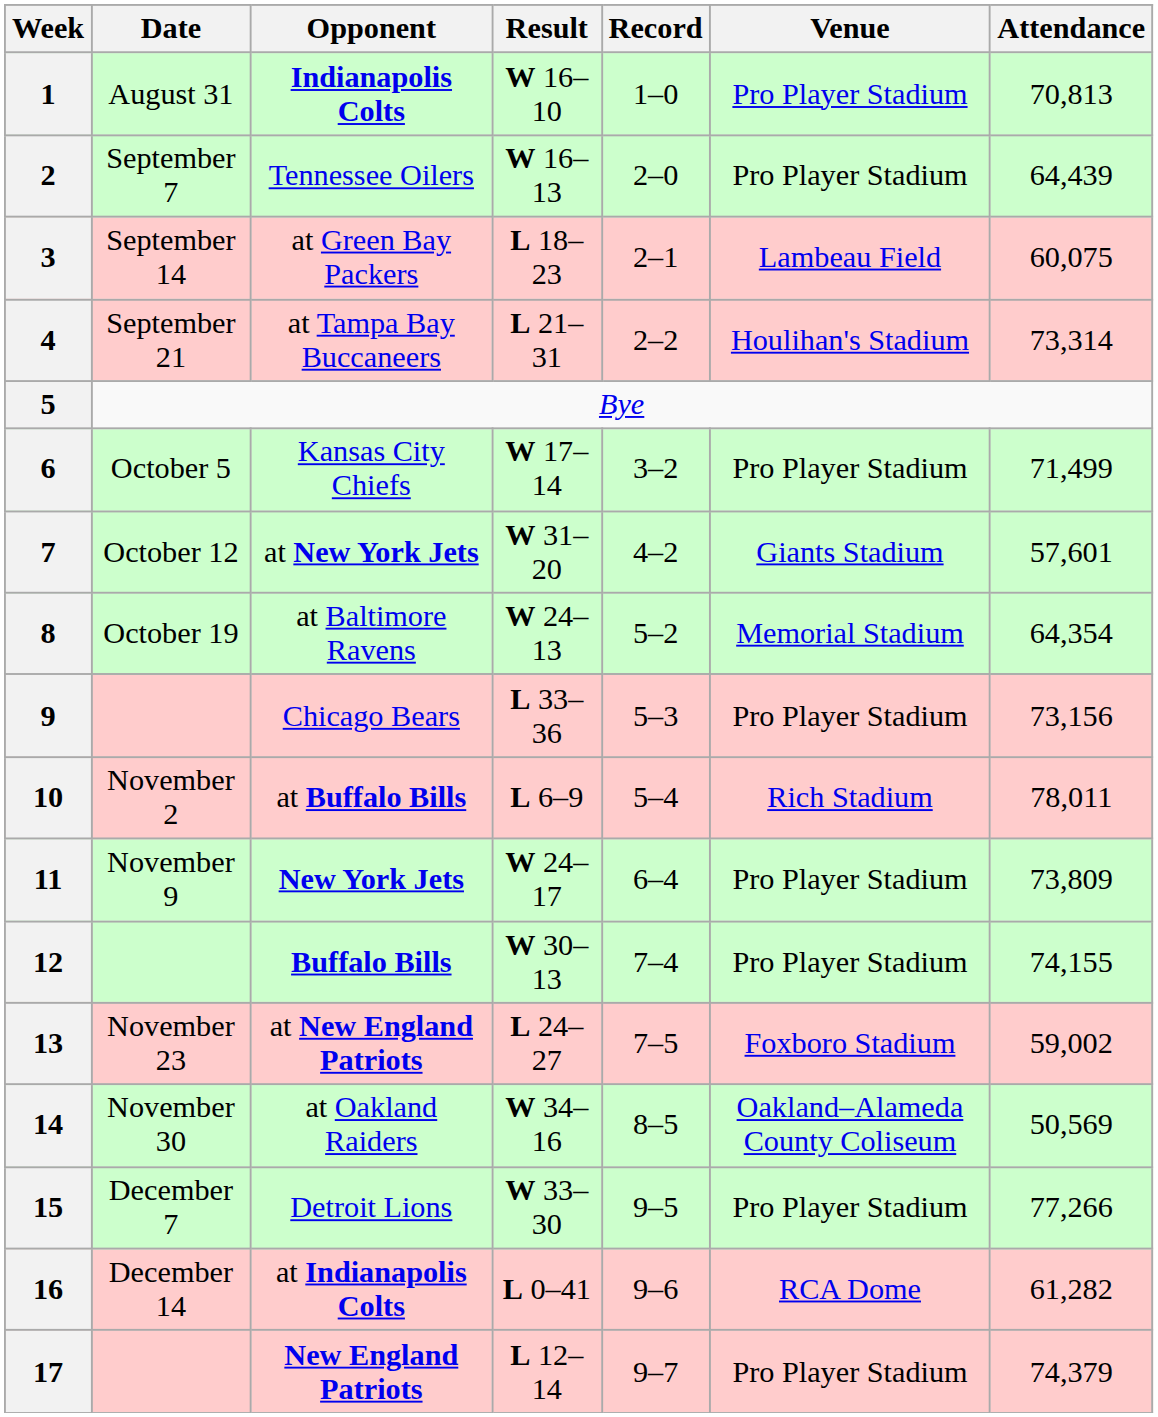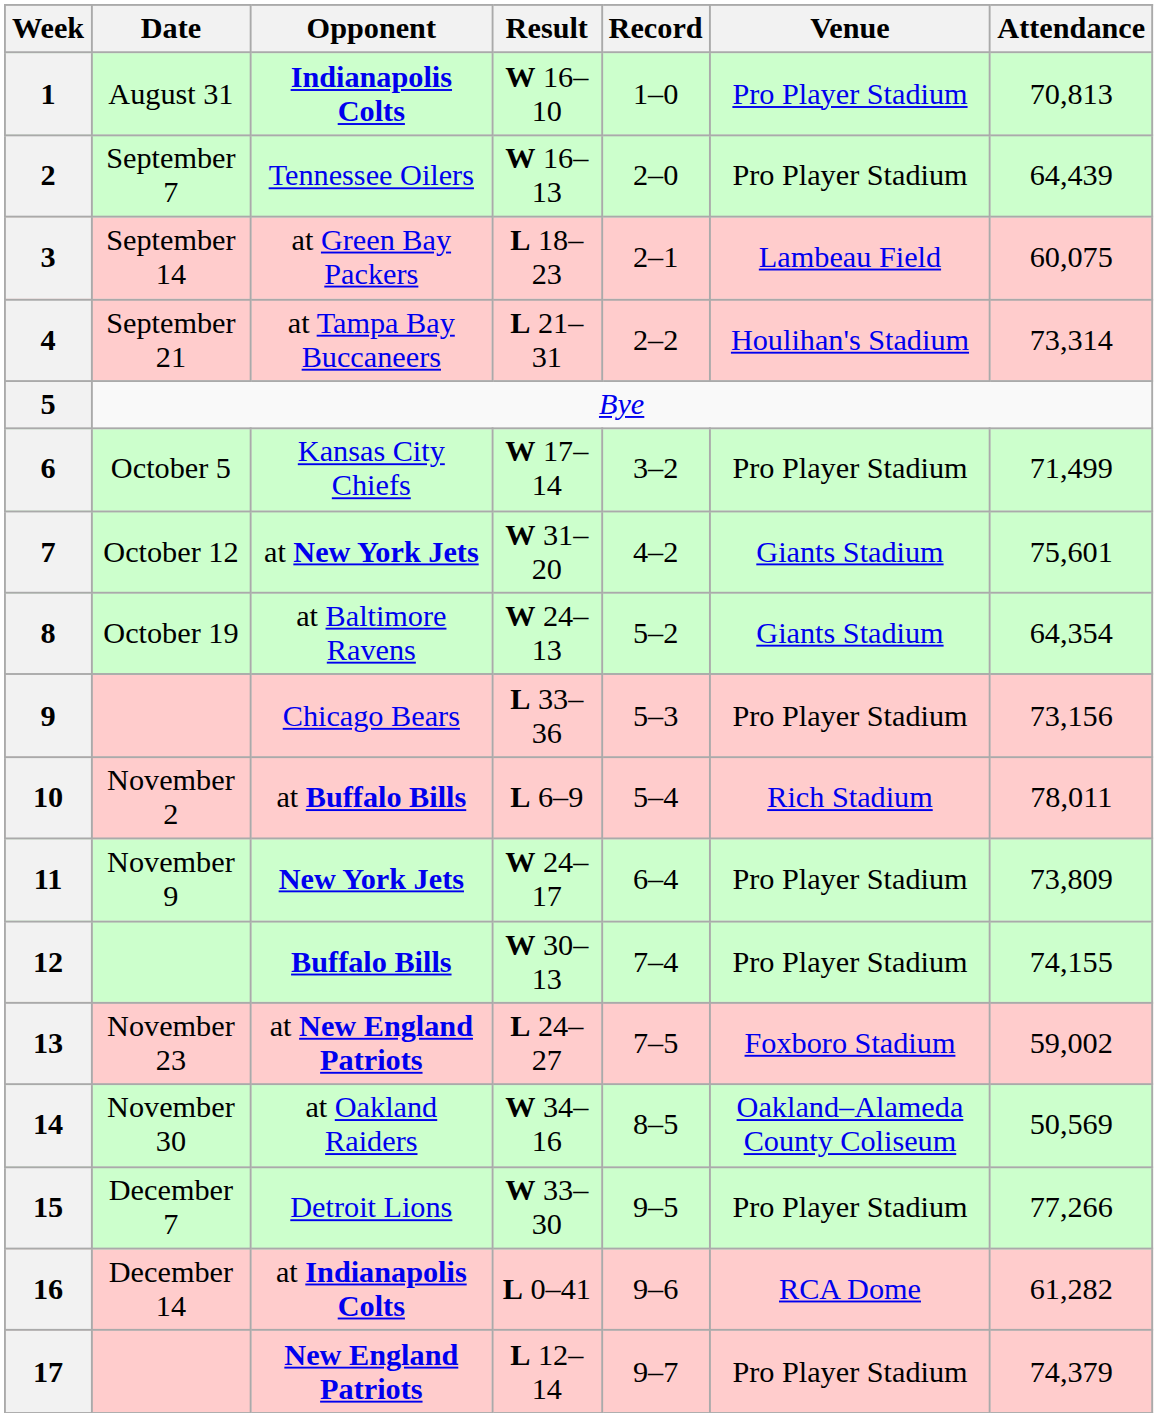7 | Attendance: 57,601 -> 75,601
8 | Venue: Memorial Stadium -> Giants Stadium
